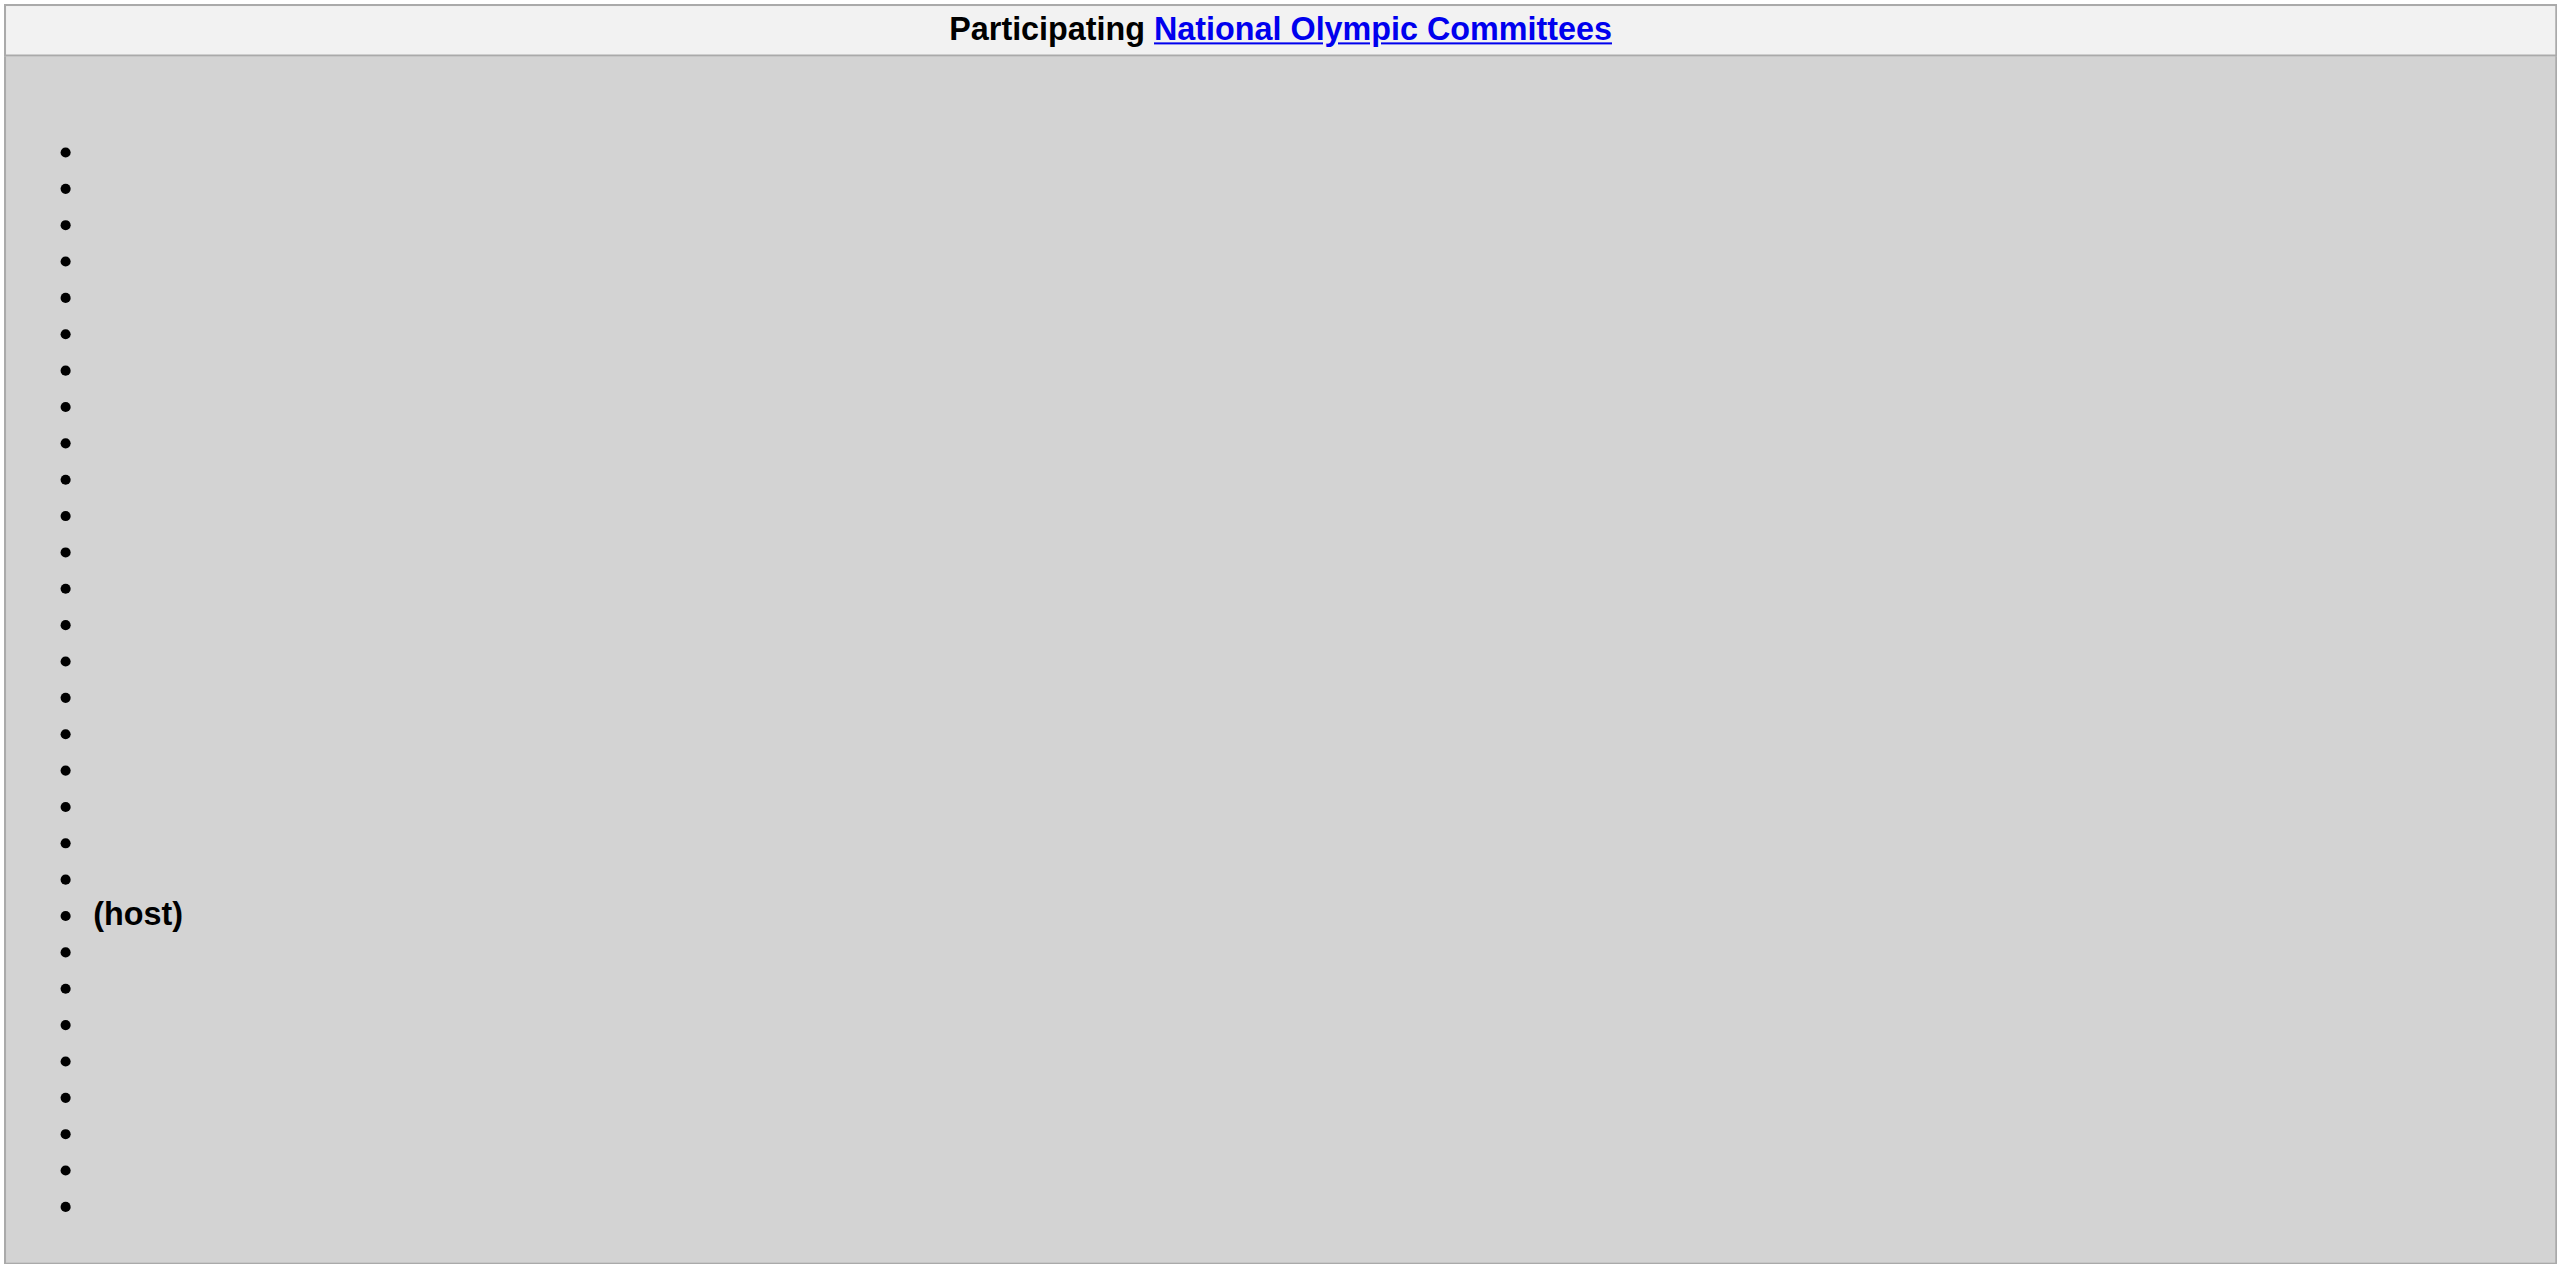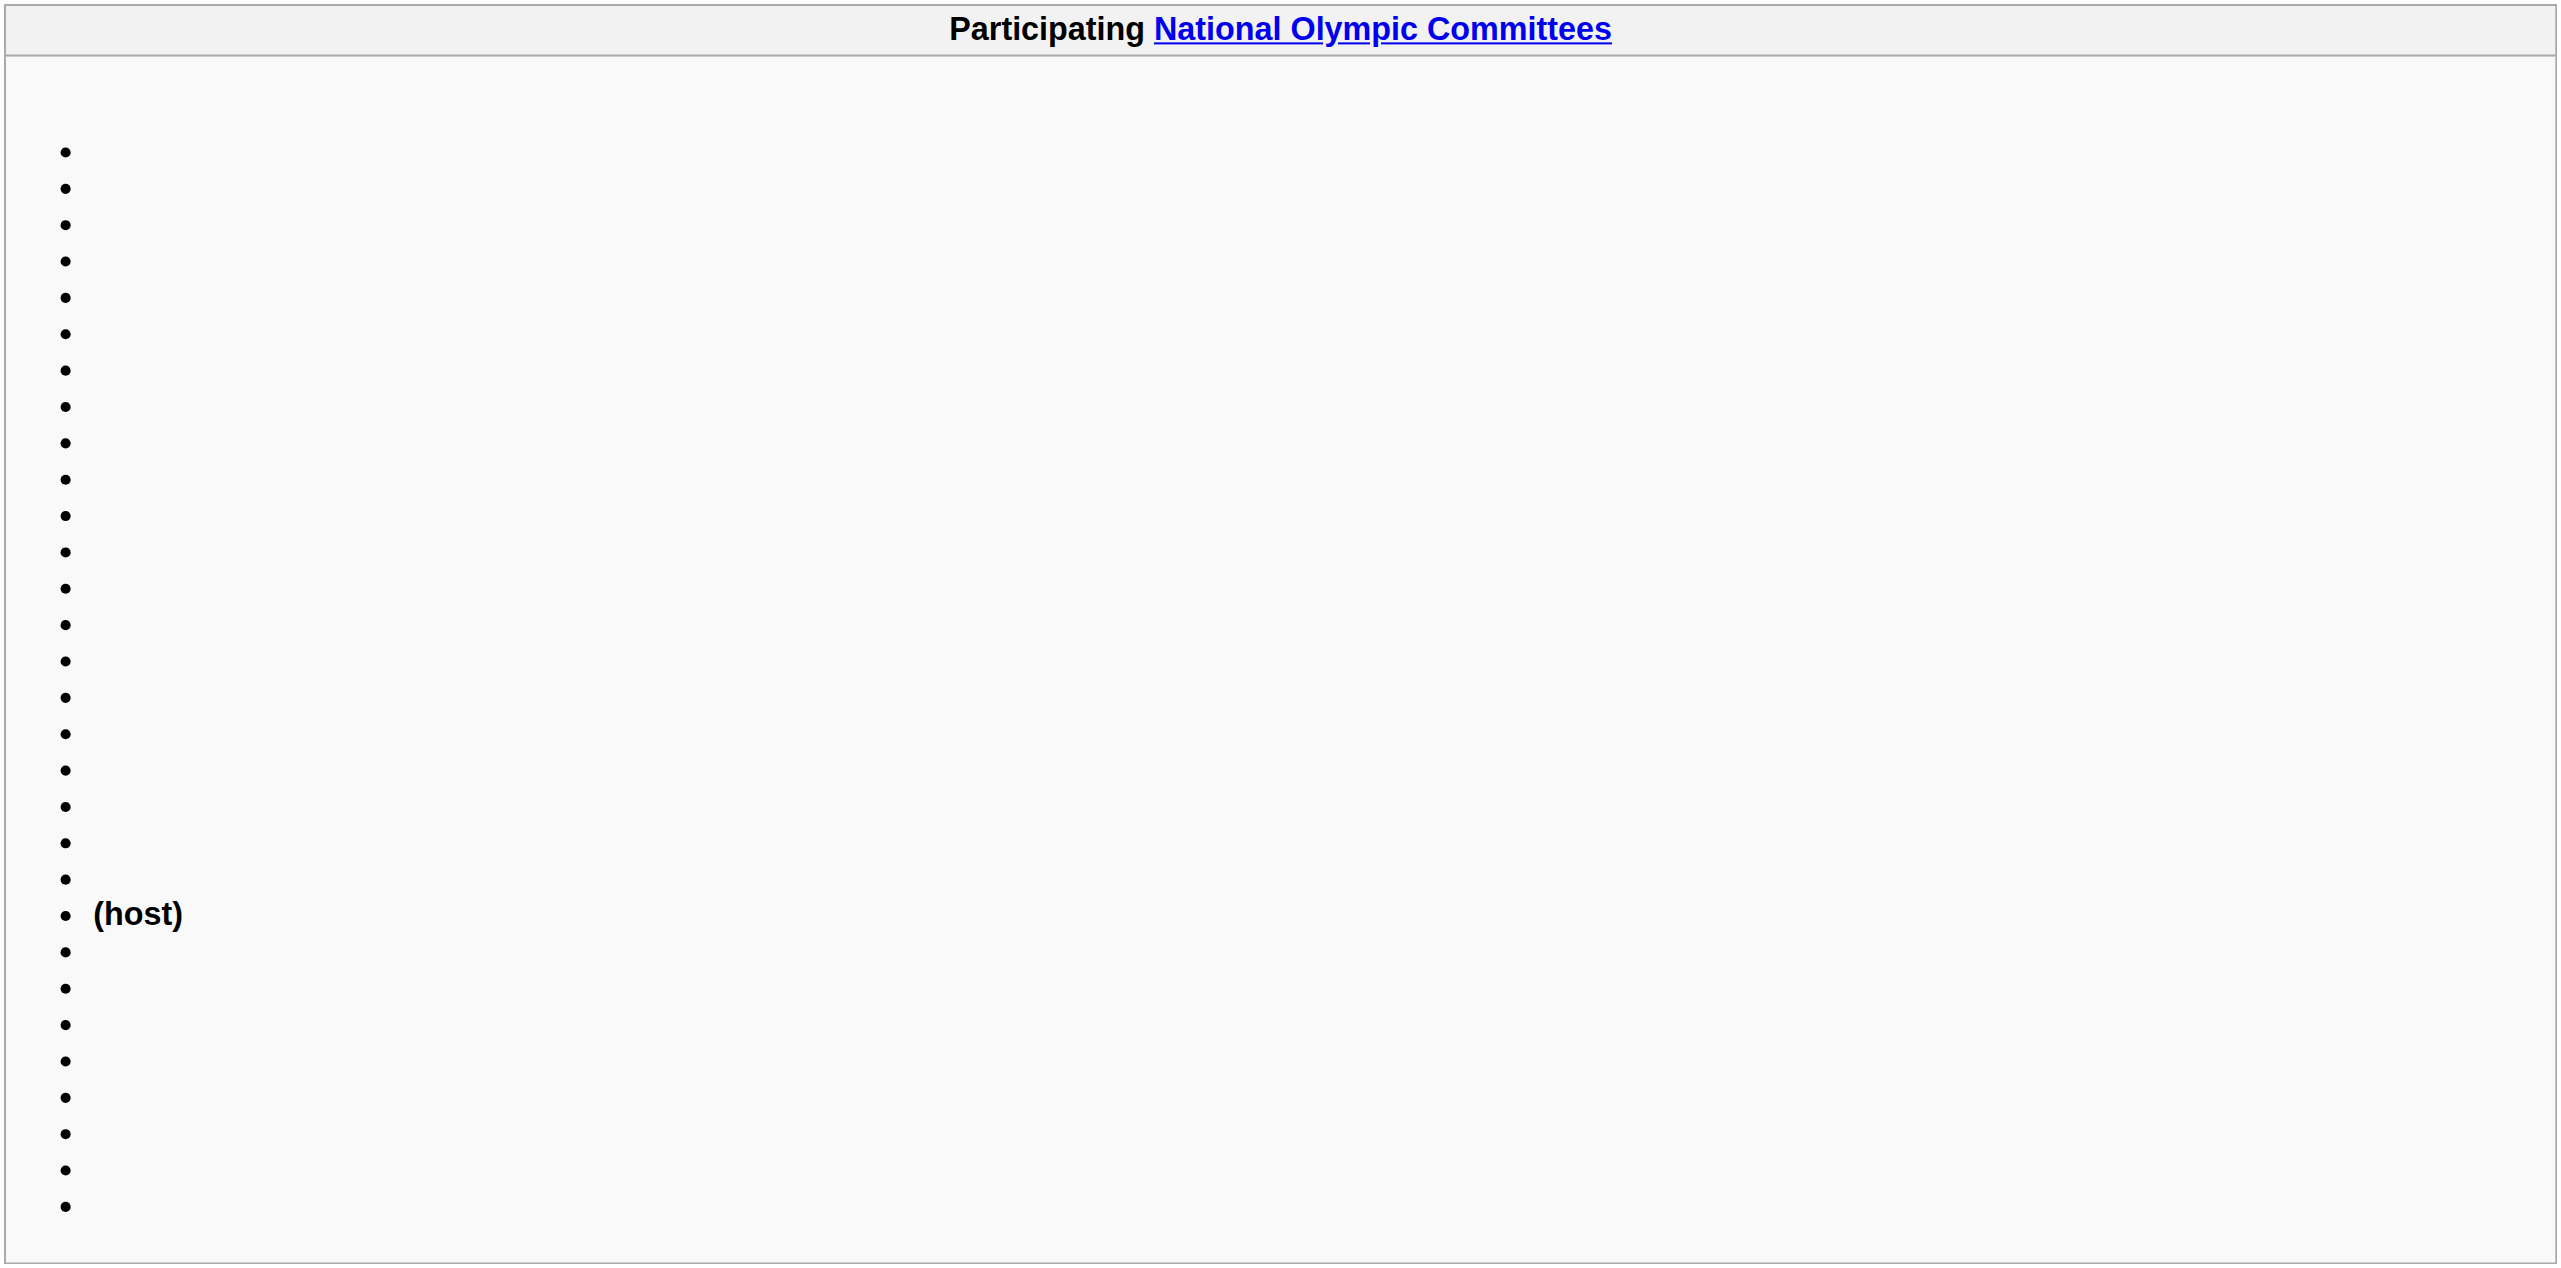row 2 | column 1: lightgrey background -> no background
